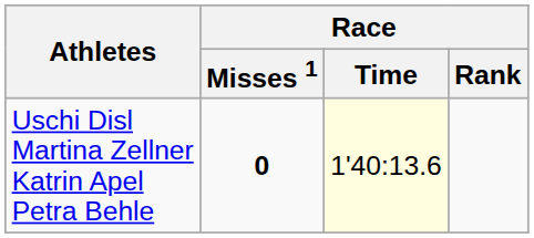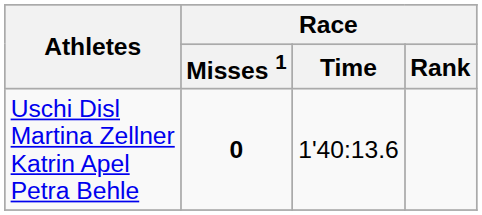Uschi Disl Martina Zellner Katrin Apel Petra Behle | Race / Time: lightyellow background -> no background
